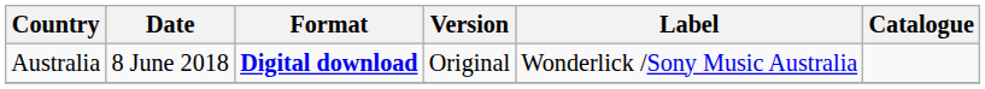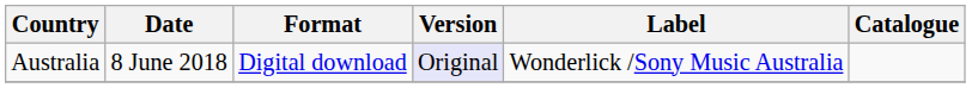Australia | Format: bold -> normal
Australia | Version: no background -> lavender background
